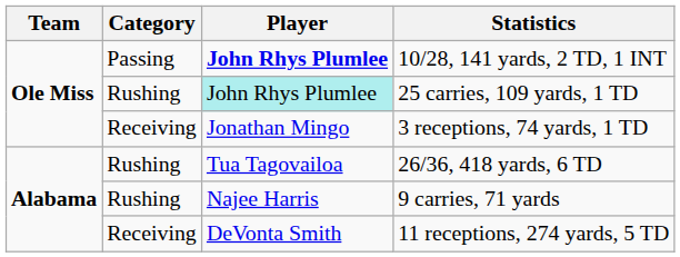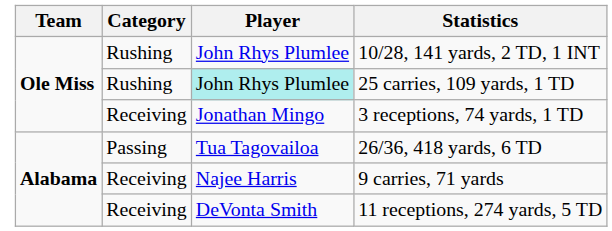10/28, 141 yards, 2 TD, 1 INT | Category: Passing -> Rushing
10/28, 141 yards, 2 TD, 1 INT | Player: bold -> normal
26/36, 418 yards, 6 TD | Category: Rushing -> Passing
9 carries, 71 yards | Category: Rushing -> Receiving
